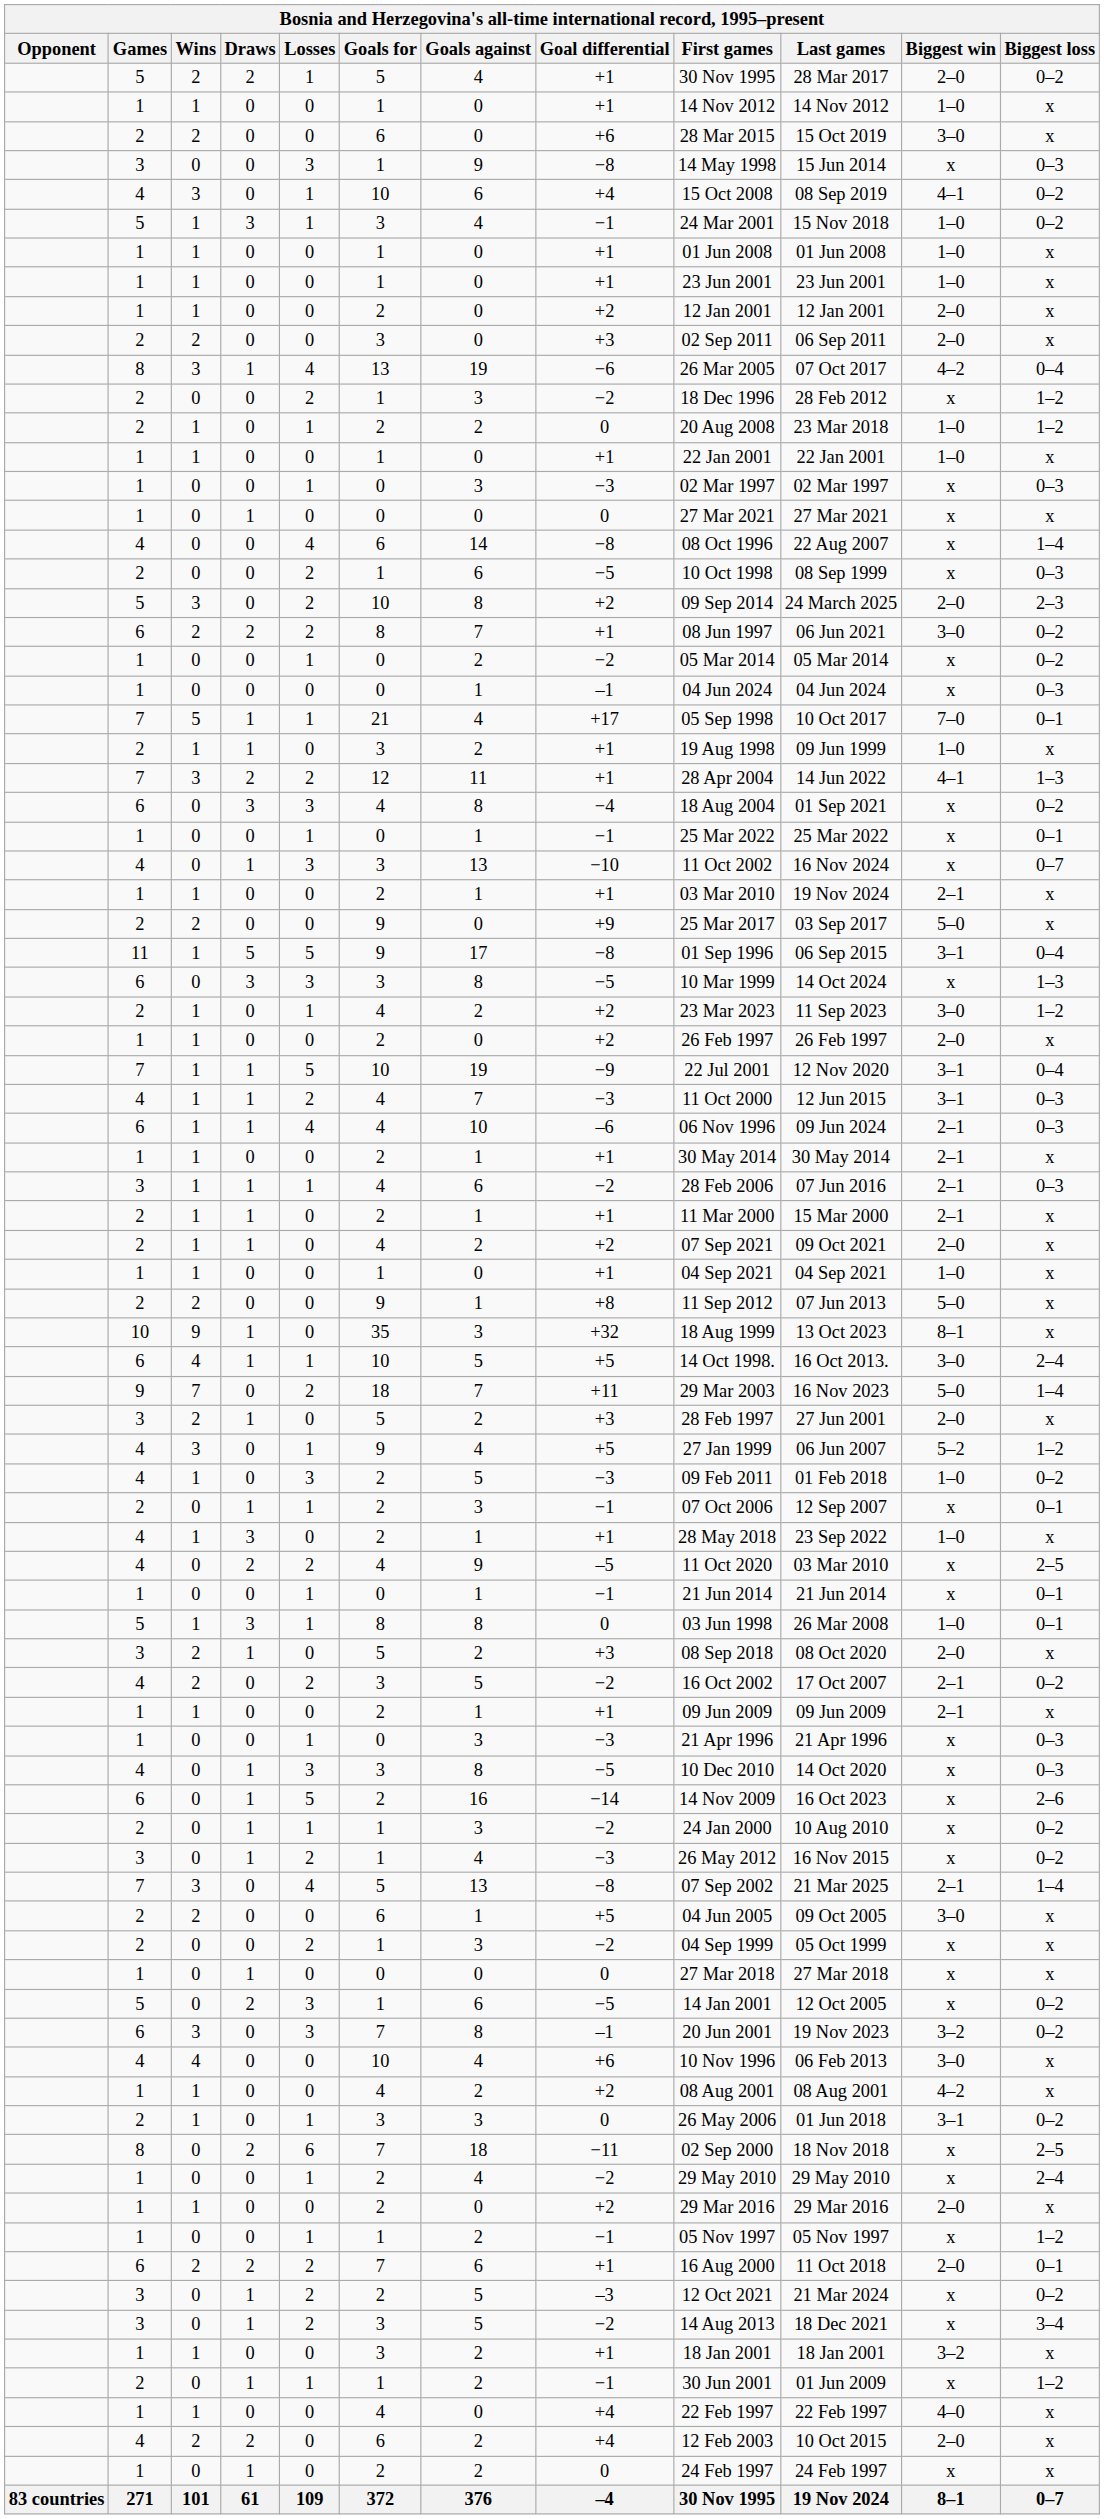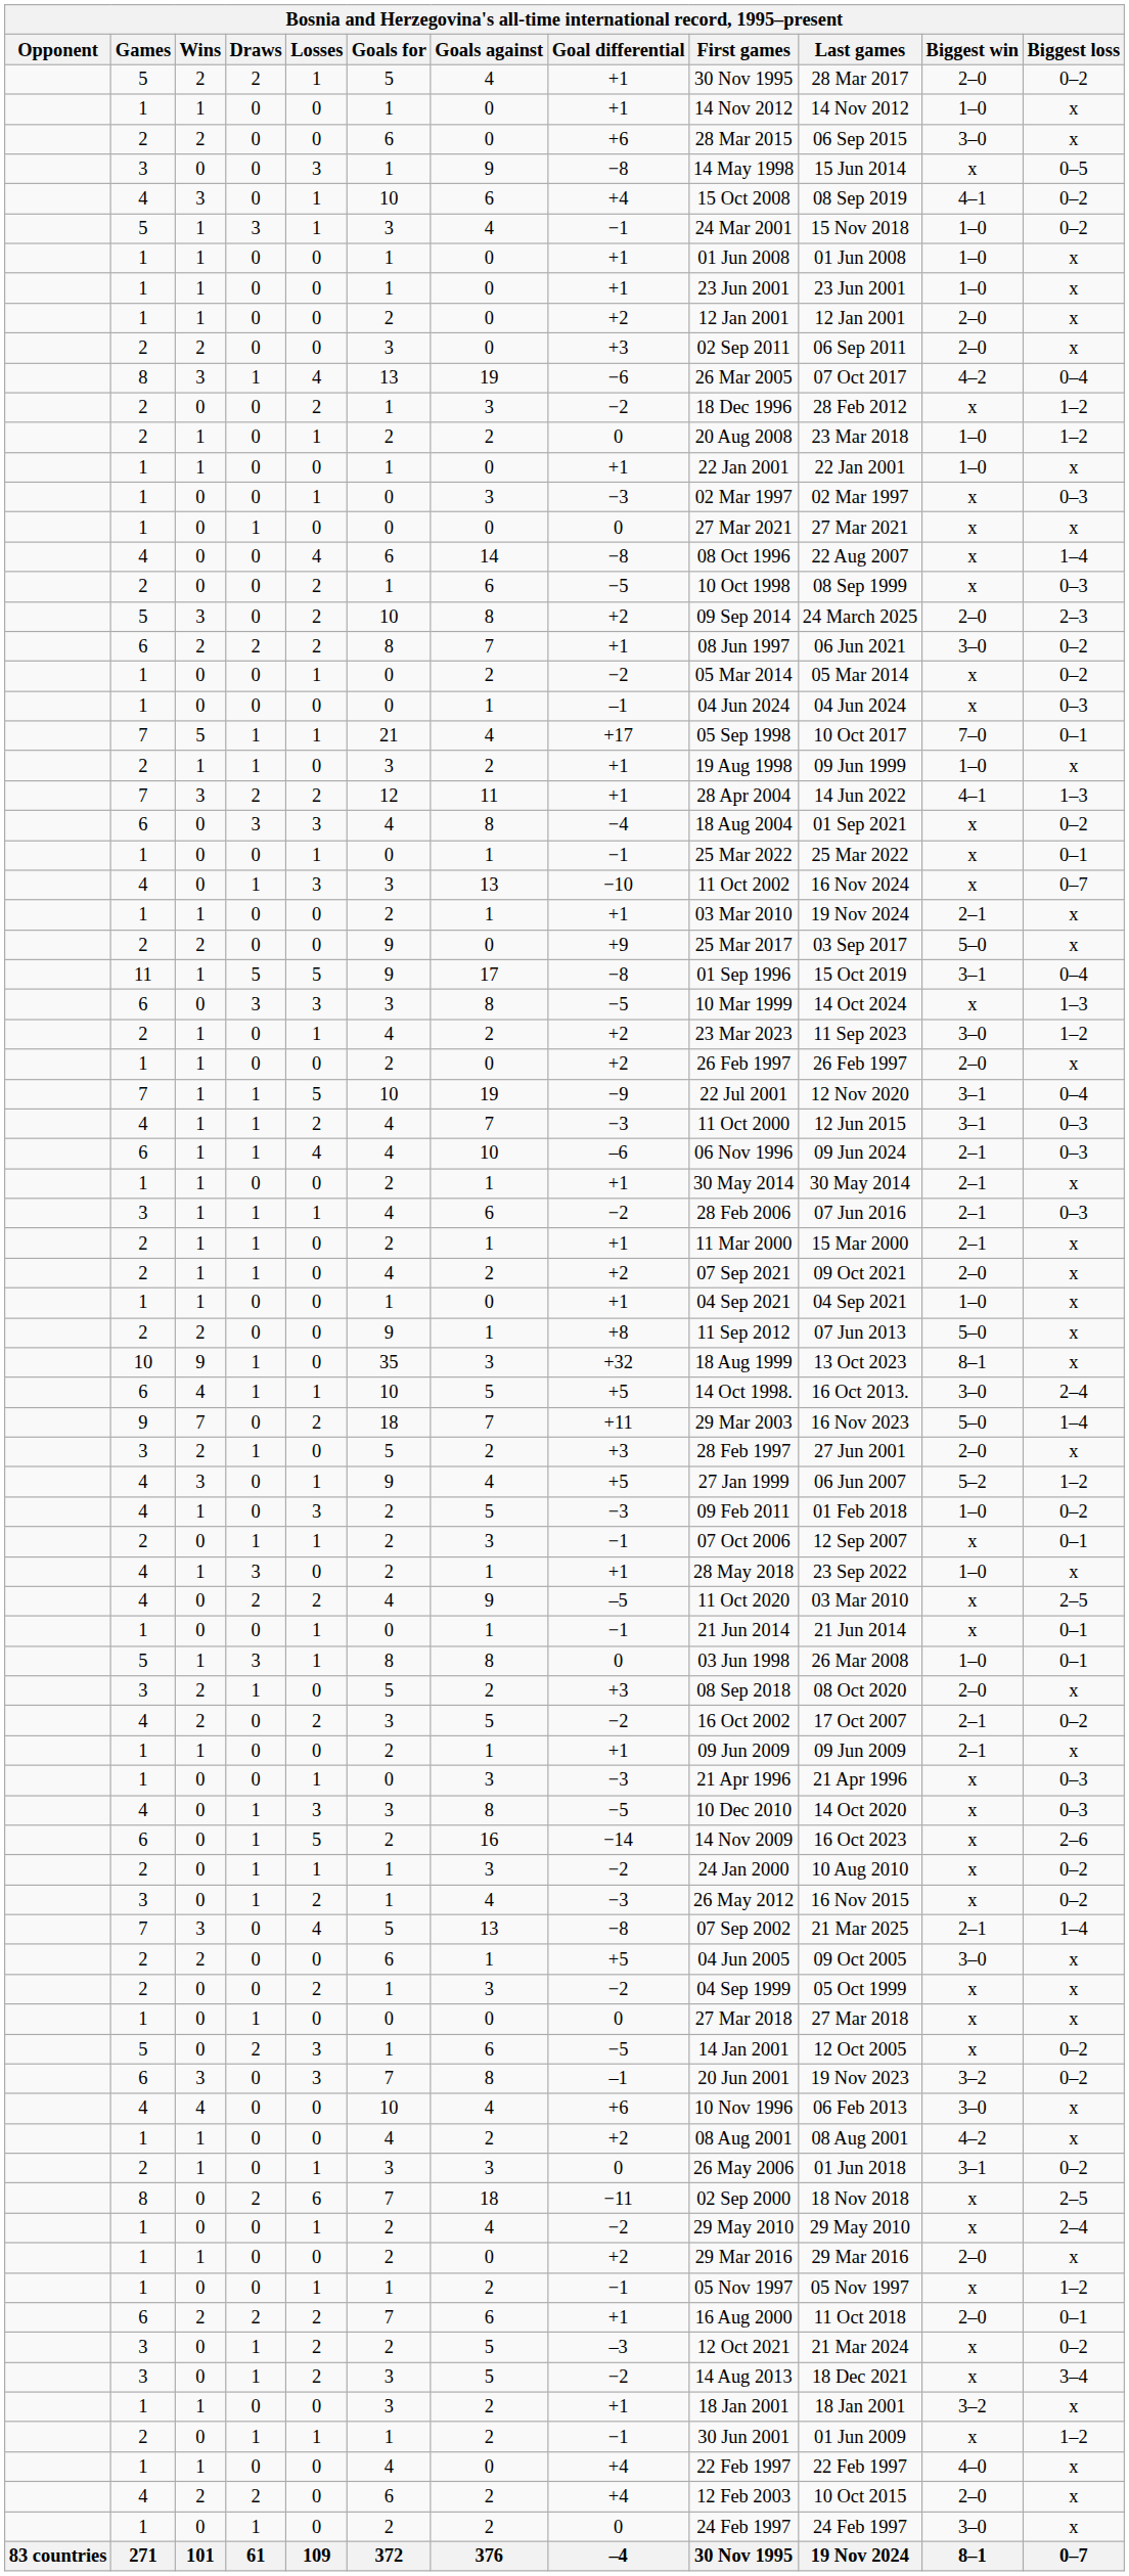row 5 | Last games: 15 Oct 2019 -> 06 Sep 2015
row 6 | Biggest loss: 0–3 -> 0–5
row 33 | Last games: 06 Sep 2015 -> 15 Oct 2019
row 85 | Biggest win: x -> 3–0
